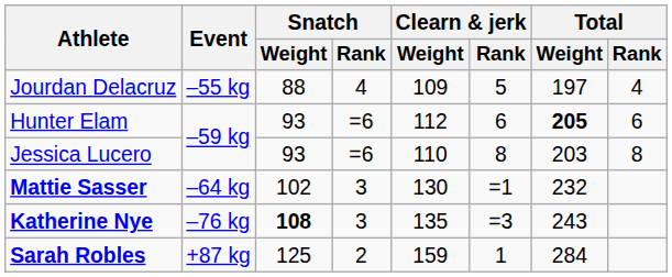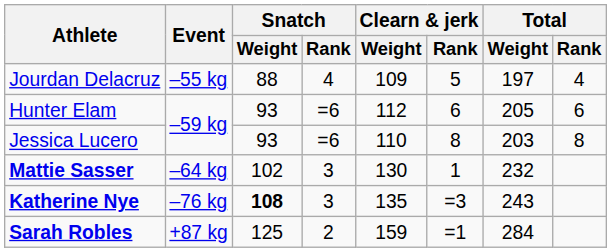Hunter Elam | Total / Weight: bold -> normal
Mattie Sasser | Clearn & jerk / Rank: =1 -> 1
Sarah Robles | Clearn & jerk / Rank: 1 -> =1
